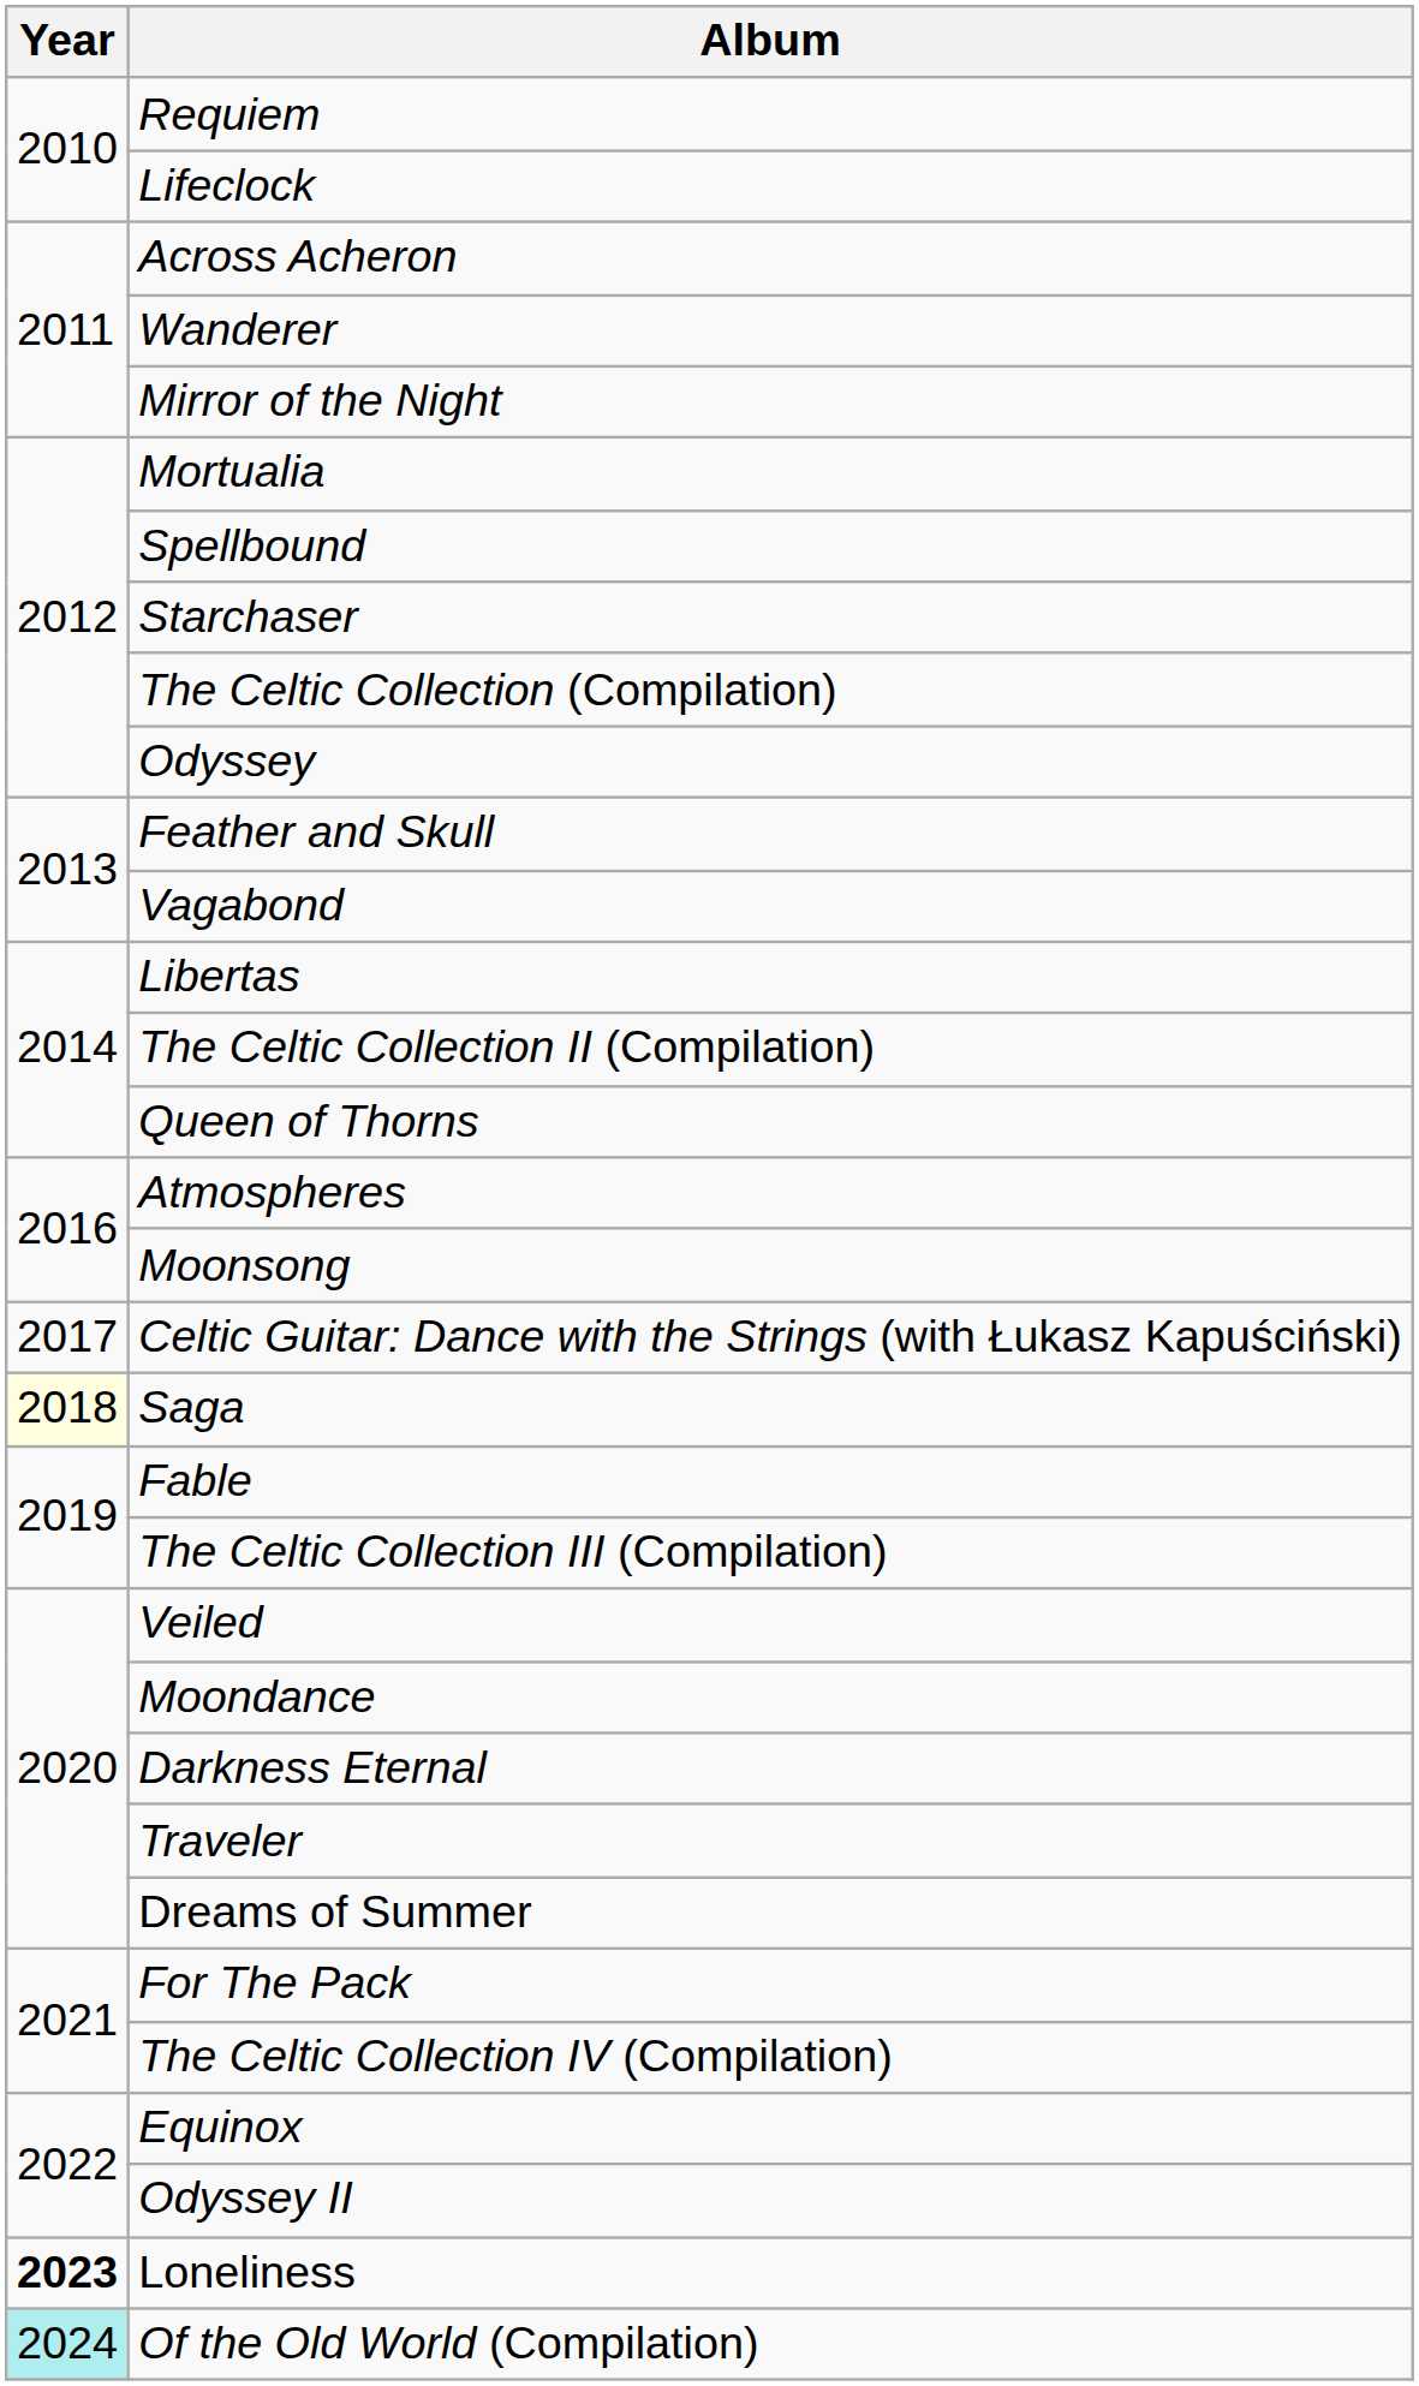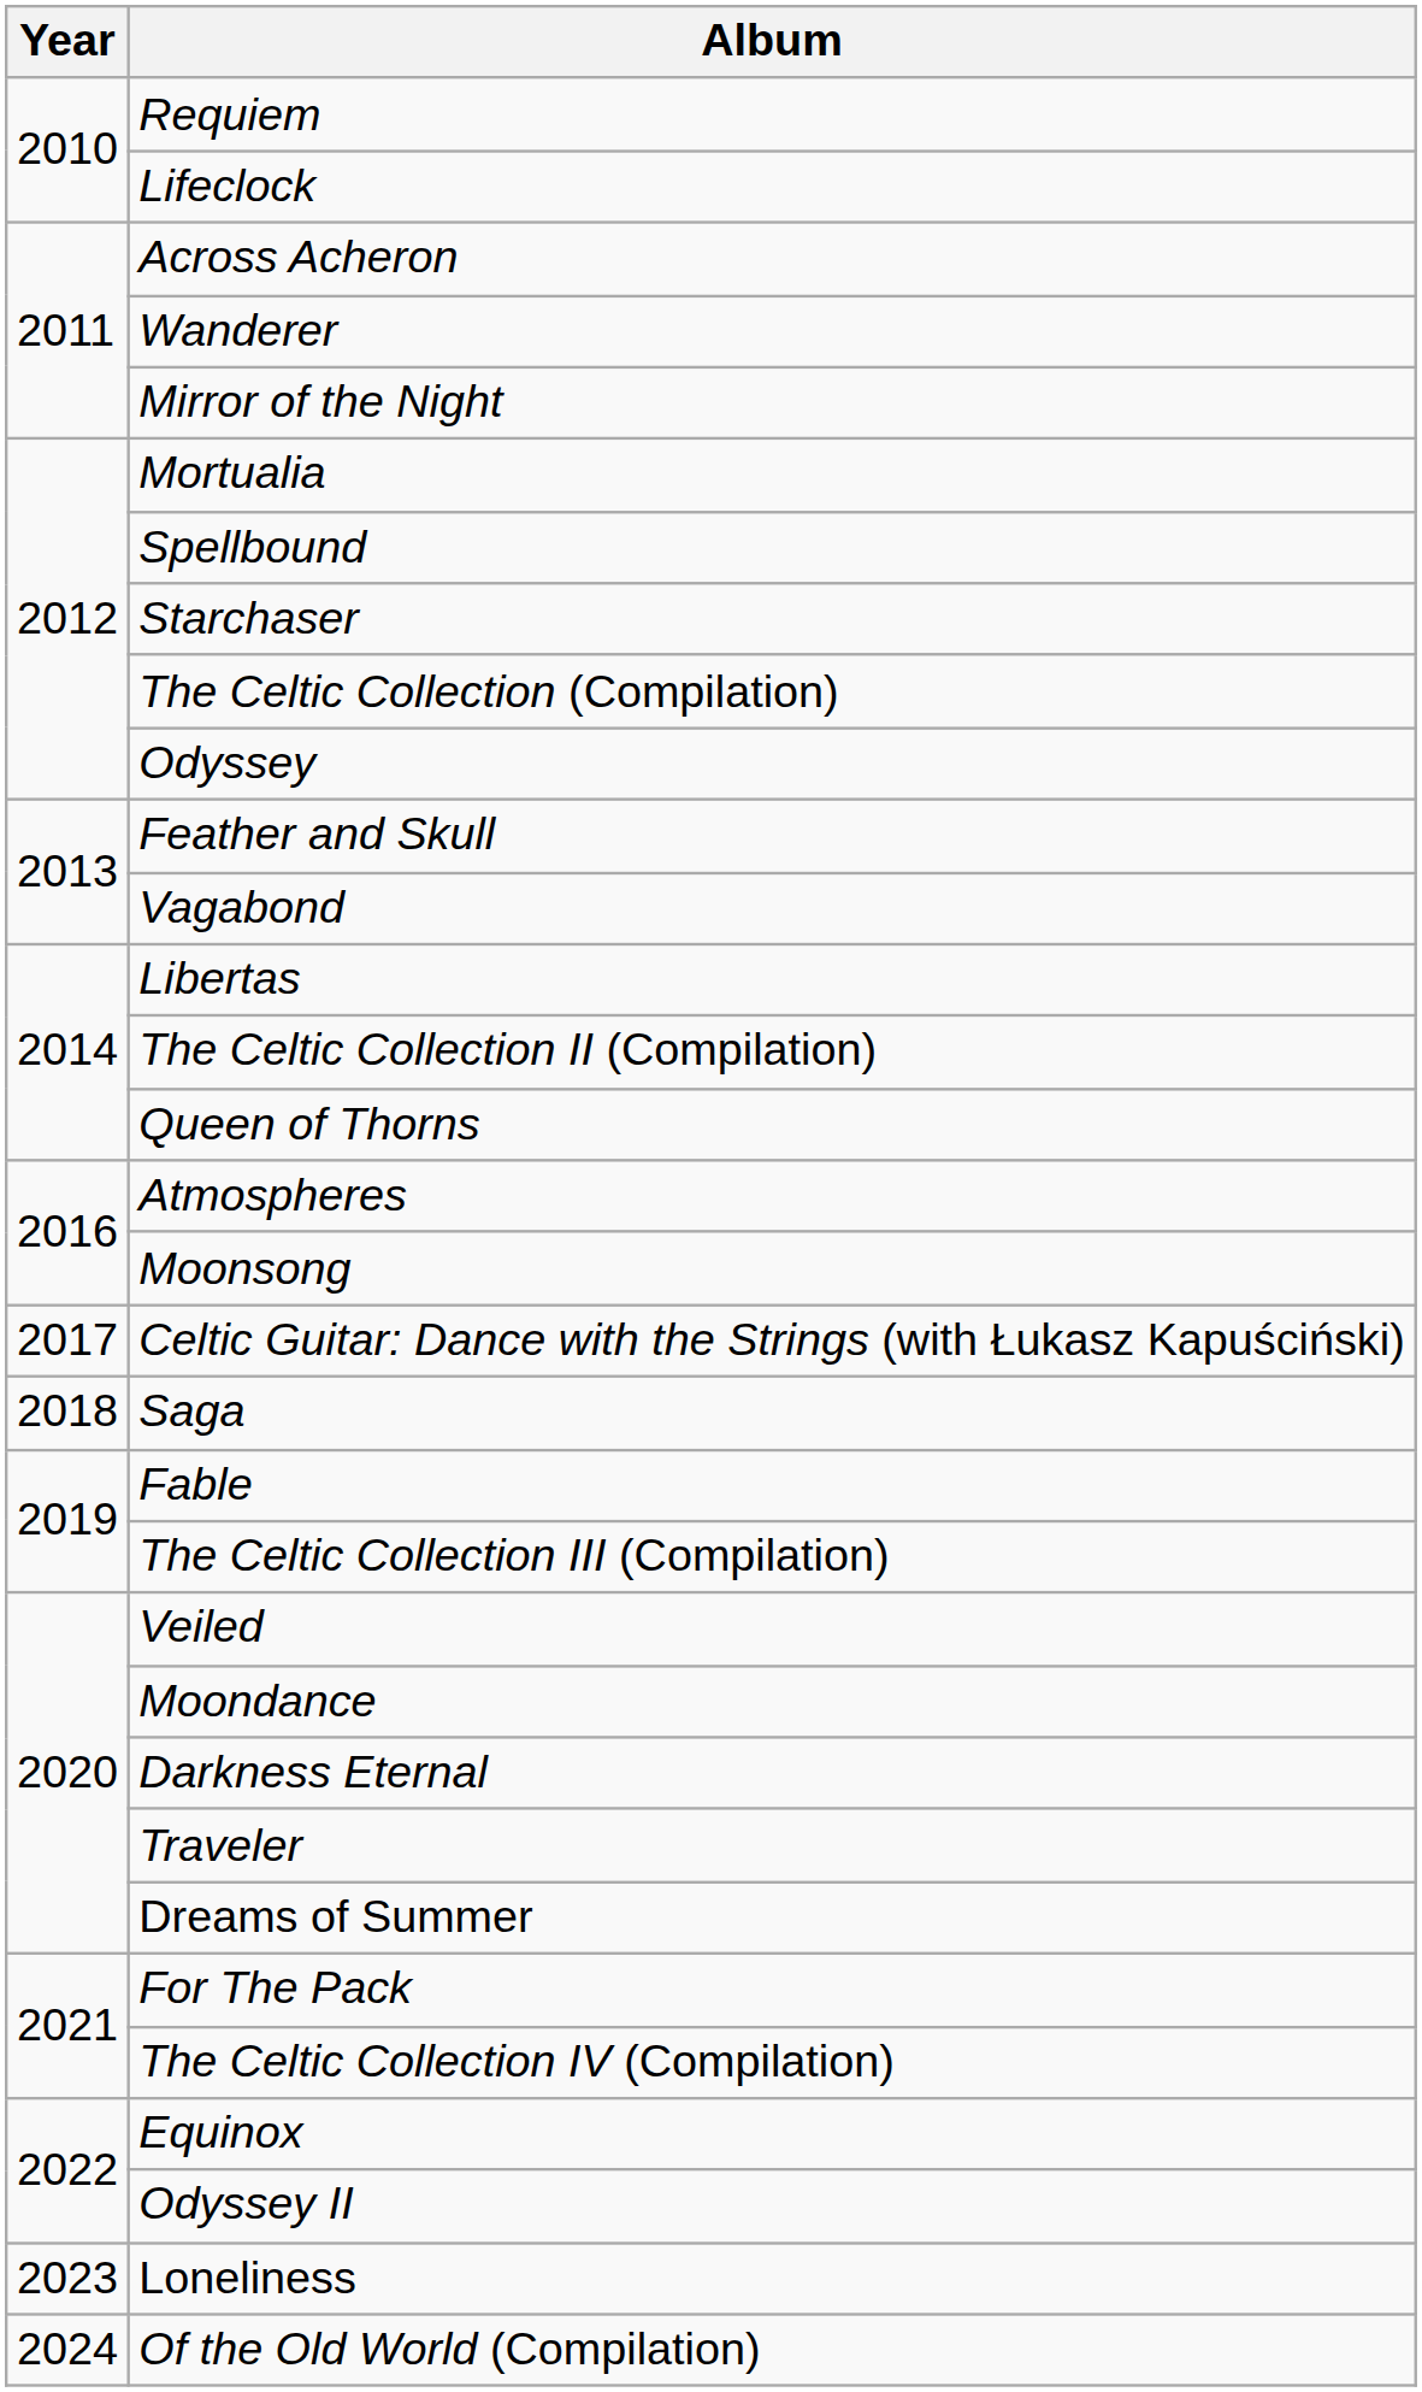Saga | Year: lightyellow background -> no background
Loneliness | Year: bold -> normal
Of the Old World (Compilation) | Year: paleturquoise background -> no background
